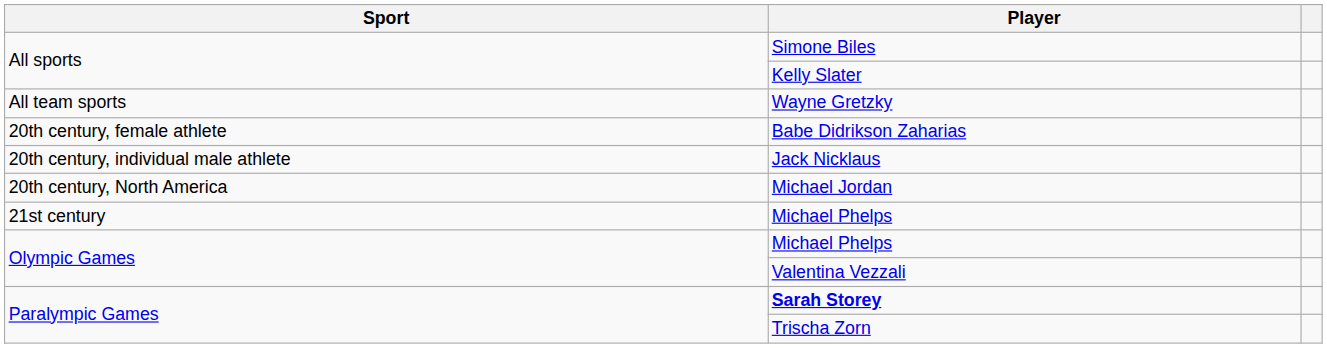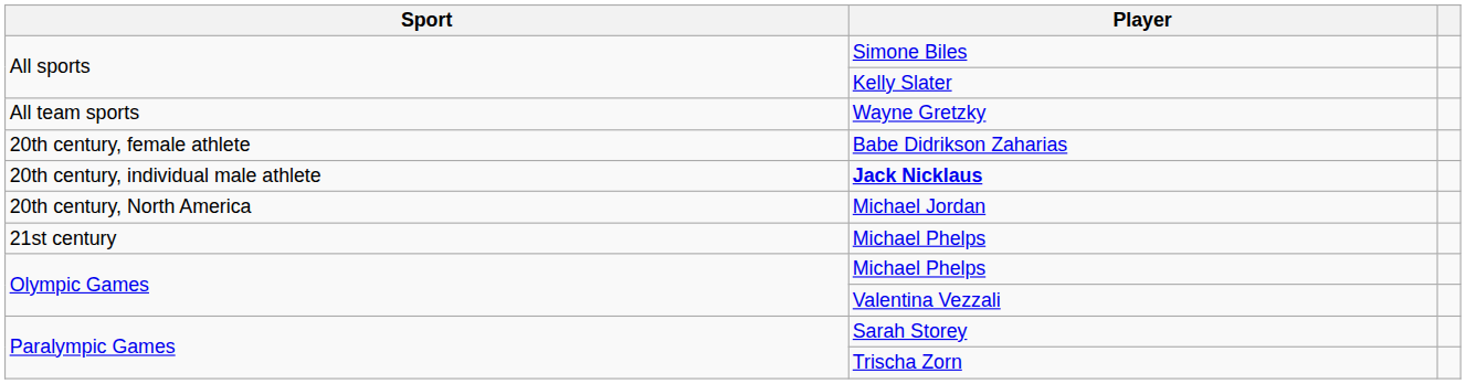Jack Nicklaus | Player: normal -> bold
Sarah Storey | Player: bold -> normal
